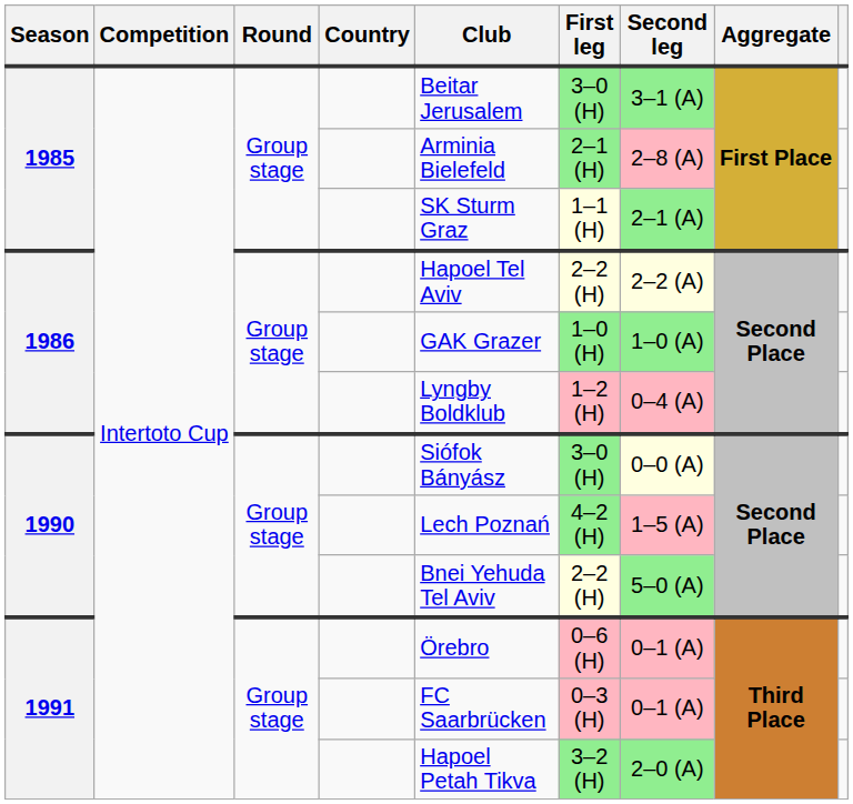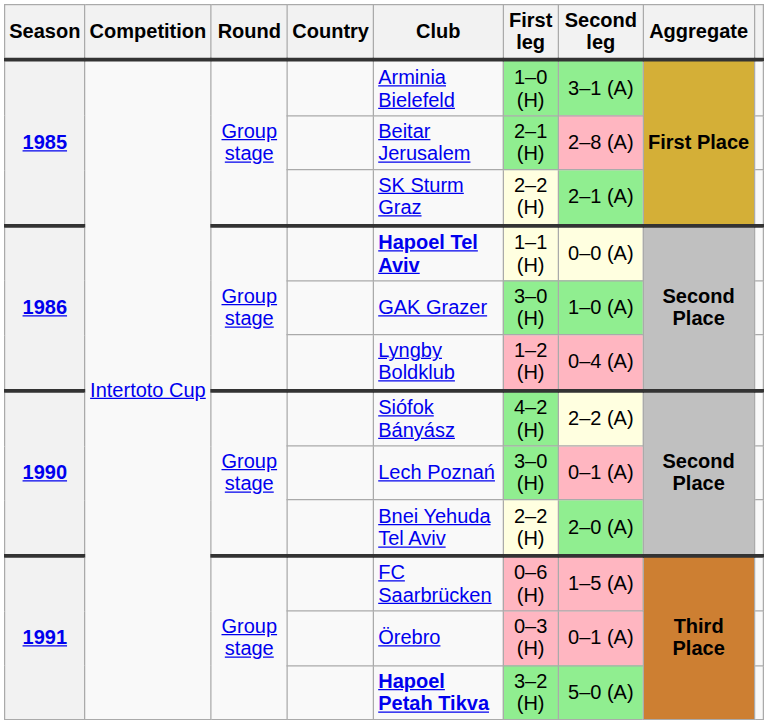row 2 | Club: Beitar Jerusalem -> Arminia Bielefeld
row 2 | First leg: 3–0 (H) -> 1–0 (H)
row 3 | Club: Arminia Bielefeld -> Beitar Jerusalem
row 4 | First leg: 1–1 (H) -> 2–2 (H)
row 5 | Club: normal -> bold
row 5 | First leg: 2–2 (H) -> 1–1 (H)
row 5 | Second leg: 2–2 (A) -> 0–0 (A)
row 6 | First leg: 1–0 (H) -> 3–0 (H)
row 8 | First leg: 3–0 (H) -> 4–2 (H)
row 8 | Second leg: 0–0 (A) -> 2–2 (A)
row 9 | First leg: 4–2 (H) -> 3–0 (H)
row 9 | Second leg: 1–5 (A) -> 0–1 (A)
row 10 | Second leg: 5–0 (A) -> 2–0 (A)
row 11 | Club: Örebro -> FC Saarbrücken
row 11 | Second leg: 0–1 (A) -> 1–5 (A)
row 12 | Club: FC Saarbrücken -> Örebro
row 13 | Club: normal -> bold
row 13 | Second leg: 2–0 (A) -> 5–0 (A)
